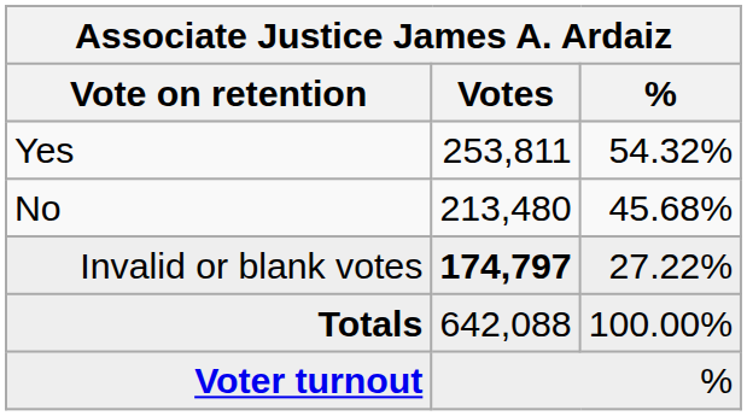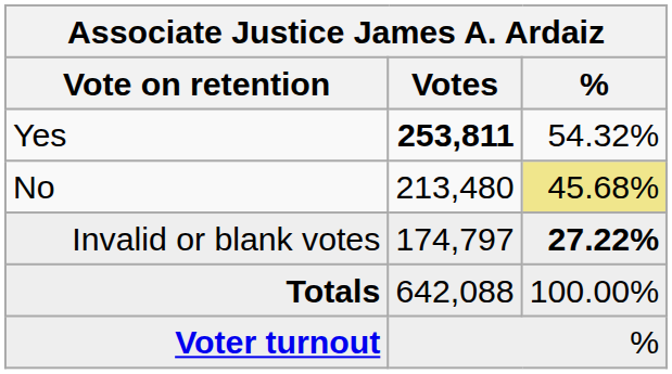Yes | Votes: normal -> bold
No | %: no background -> khaki background
Invalid or blank votes | Votes: bold -> normal
Invalid or blank votes | %: normal -> bold
